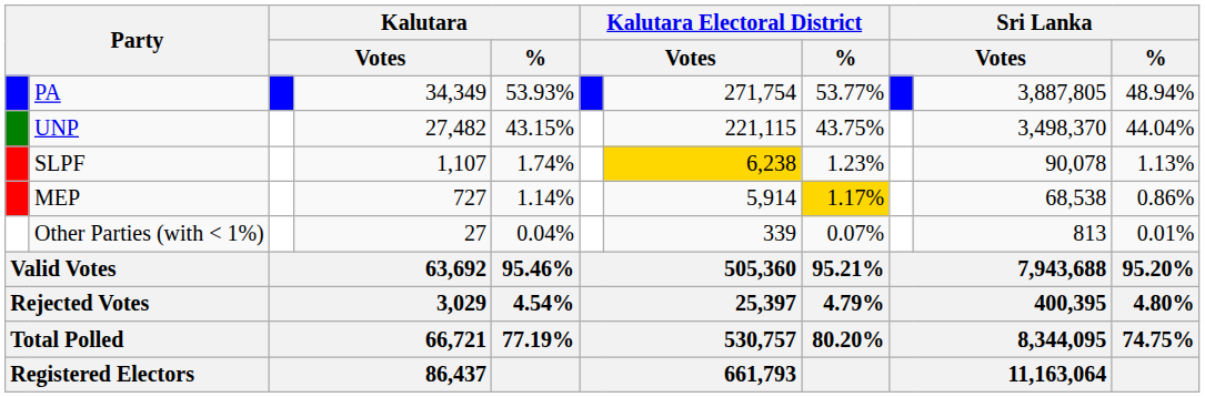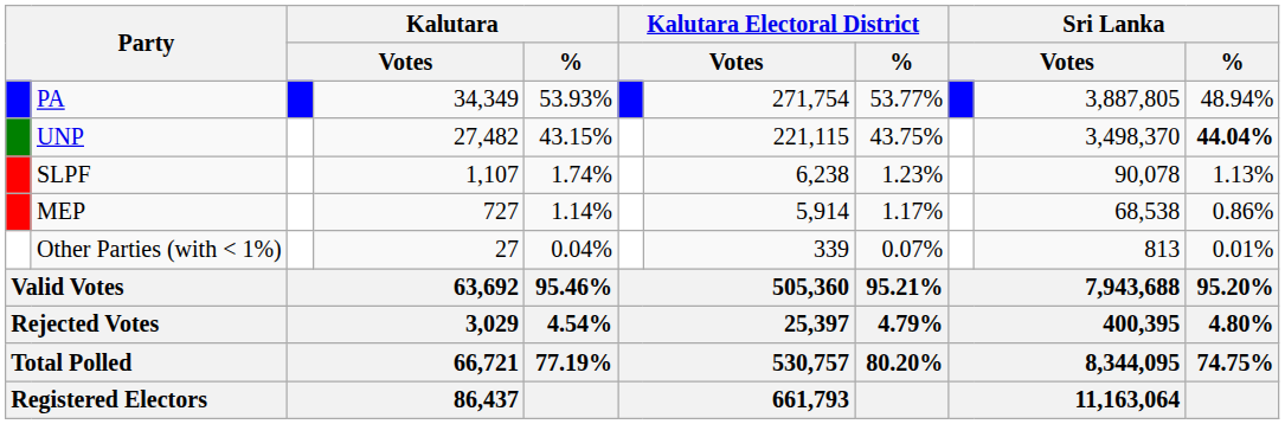UNP | Sri Lanka / %: normal -> bold
SLPF | column 7: gold background -> no background
MEP | Kalutara Electoral District / %: gold background -> no background
